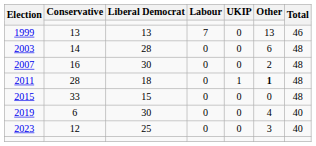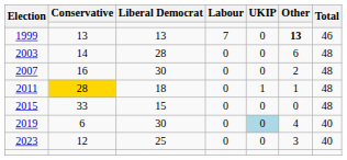1999 | Other: normal -> bold
2011 | Conservative: no background -> gold background
2011 | Other: bold -> normal
2019 | UKIP: no background -> lightblue background
